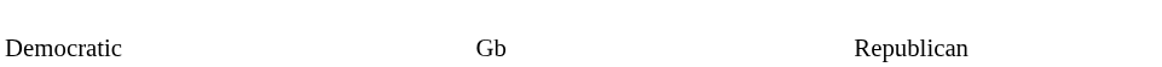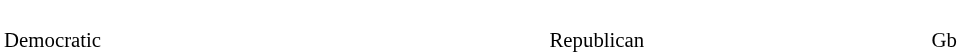columns swapped: 10 <-> 151
